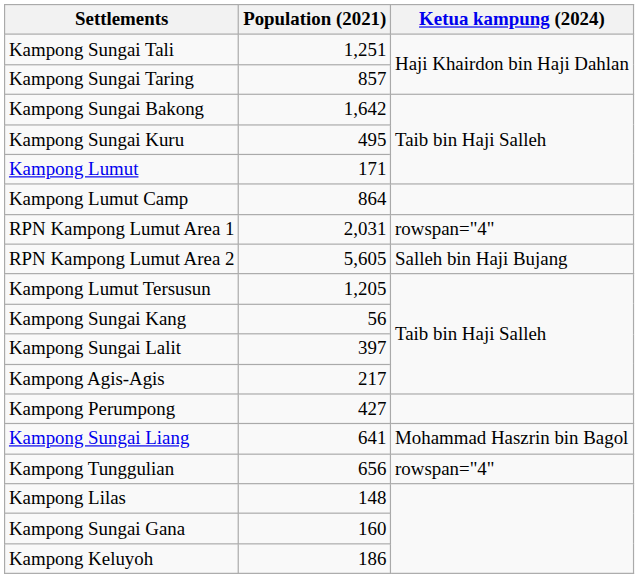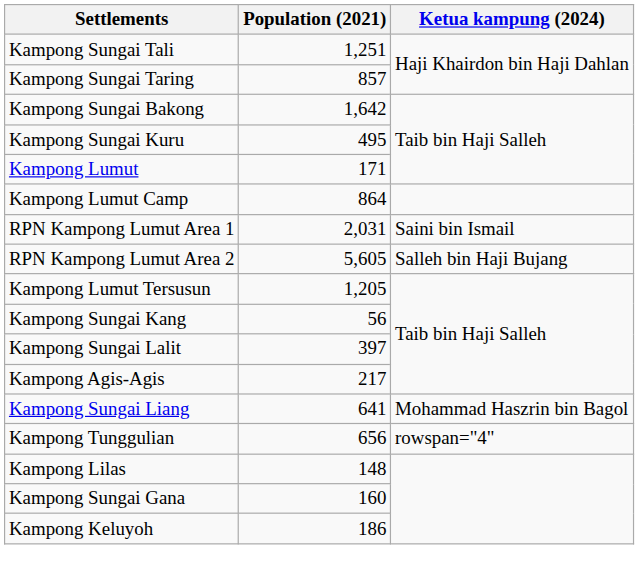RPN Kampong Lumut Area 1 | Ketua kampung (2024): rowspan="4" -> Saini bin Ismail
- row: Kampong Perumpong | 427
